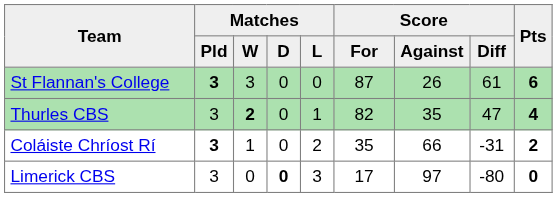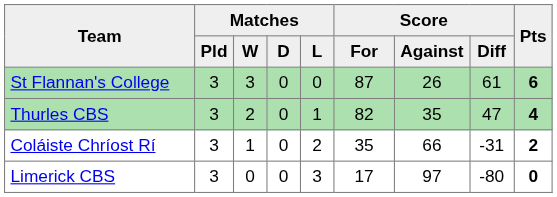St Flannan's College | Matches / Pld: bold -> normal
Thurles CBS | Matches / W: bold -> normal
Coláiste Chríost Rí | Matches / Pld: bold -> normal
Limerick CBS | Matches / D: bold -> normal
